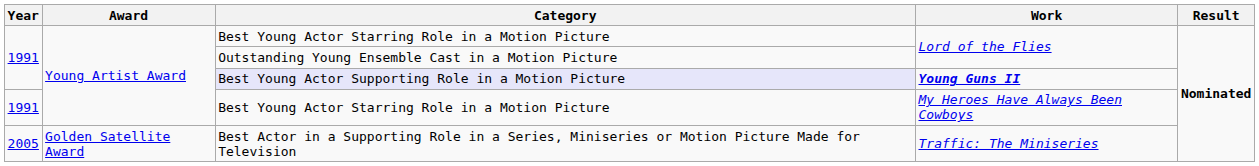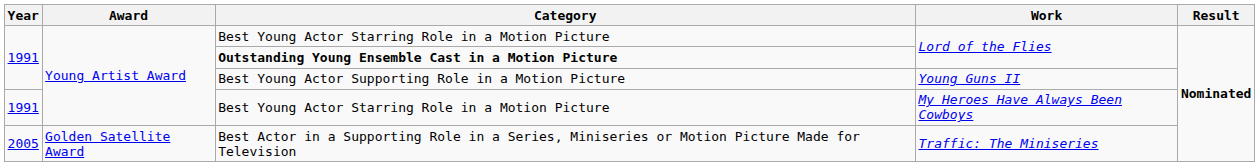Outstanding Young Ensemble Cast in a Motion Picture | Category: normal -> bold
Best Young Actor Supporting Role in a Motion Picture | Category: lavender background -> no background
Best Young Actor Supporting Role in a Motion Picture | Work: bold -> normal
